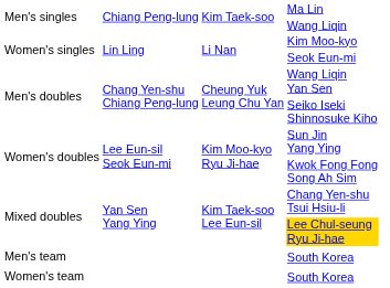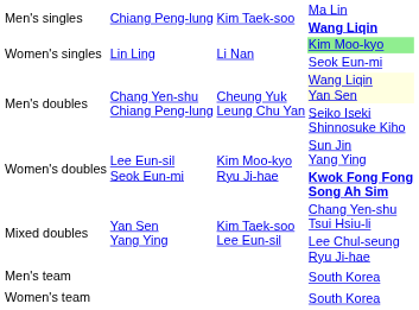Wang Liqin | column 4: normal -> bold
Kim Moo-kyo | column 4: no background -> lightgreen background
Wang Liqin Yan Sen | column 4: no background -> lightyellow background
Kwok Fong Fong Song Ah Sim | column 4: normal -> bold
Lee Chul-seung Ryu Ji-hae | column 4: gold background -> no background
